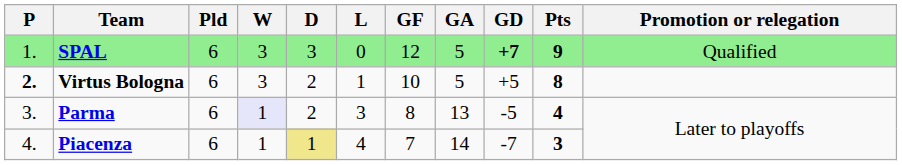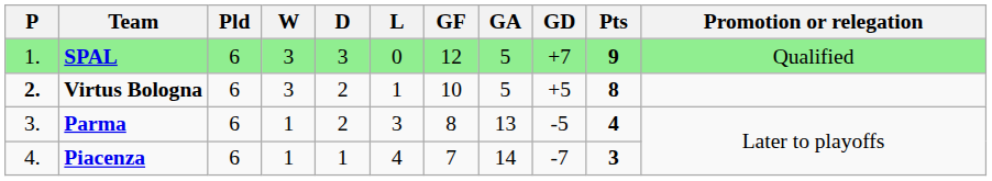SPAL | GD: bold -> normal
Parma | W: lavender background -> no background
Piacenza | D: khaki background -> no background
